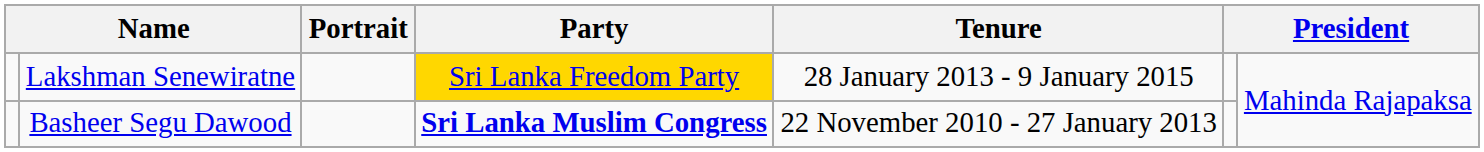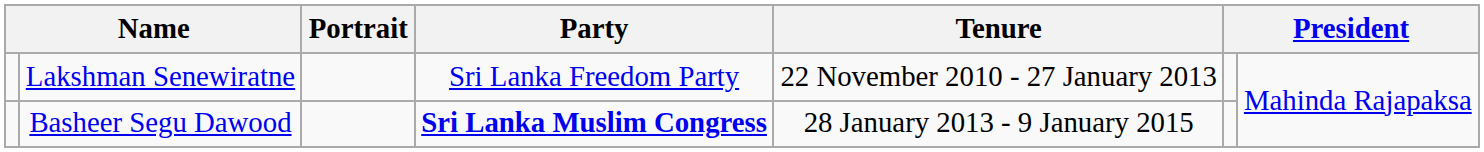Lakshman Senewiratne | Party: gold background -> no background
Lakshman Senewiratne | Tenure: 28 January 2013 - 9 January 2015 -> 22 November 2010 - 27 January 2013
Basheer Segu Dawood | Tenure: 22 November 2010 - 27 January 2013 -> 28 January 2013 - 9 January 2015
